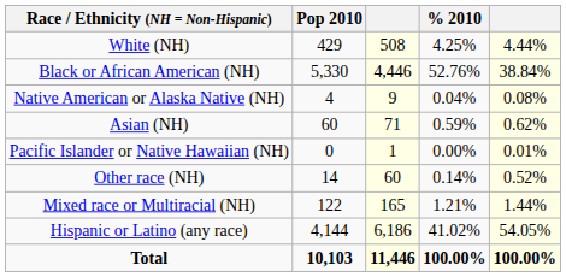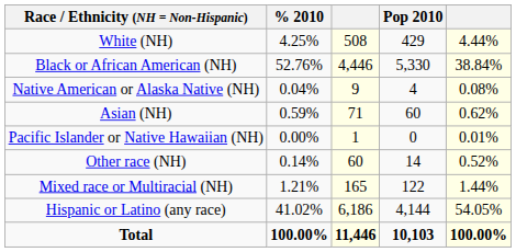columns swapped: Pop 2010 <-> % 2010
